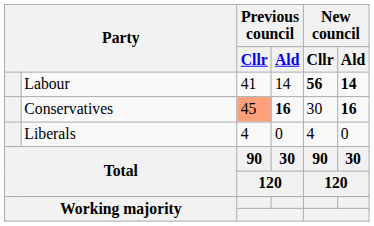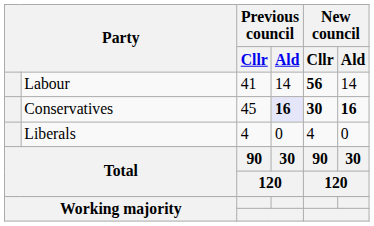Labour | New council / Ald: bold -> normal
Conservatives | Previous council / Cllr: lightsalmon background -> no background
Conservatives | Previous council / Ald: no background -> lavender background
Conservatives | New council / Cllr: normal -> bold
